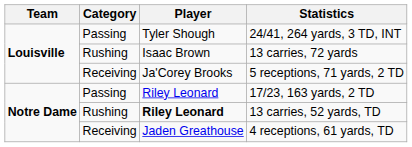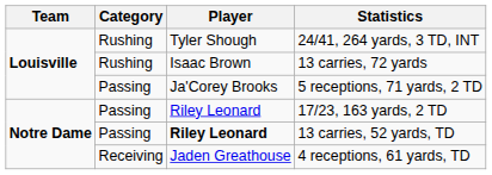24/41, 264 yards, 3 TD, INT | Category: Passing -> Rushing
5 receptions, 71 yards, 2 TD | Category: Receiving -> Passing
13 carries, 52 yards, TD | Category: Rushing -> Passing
